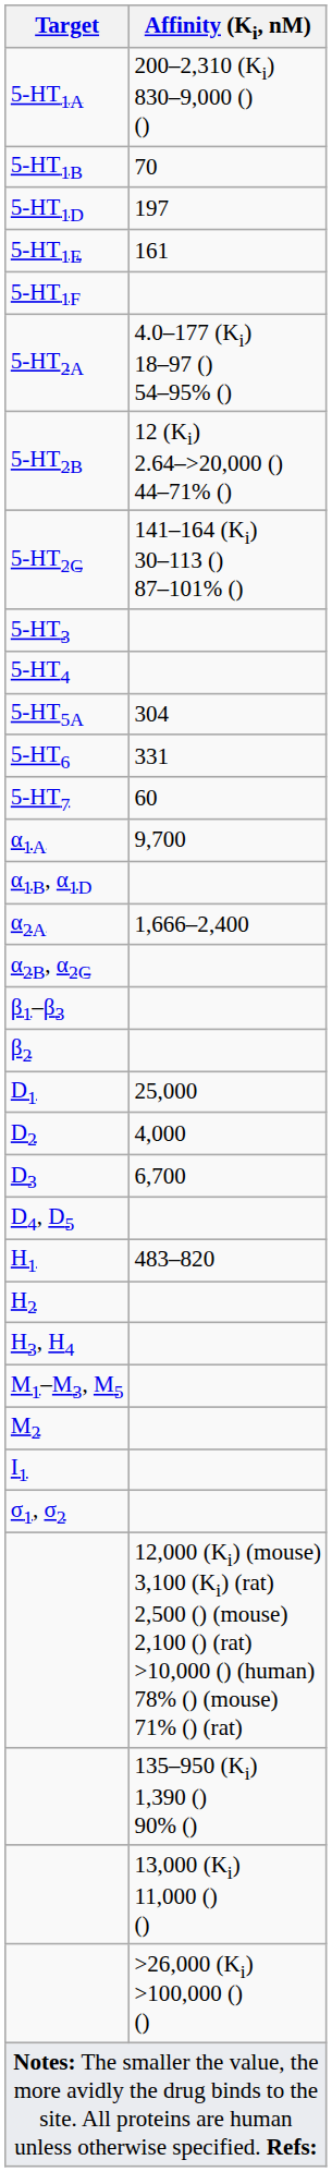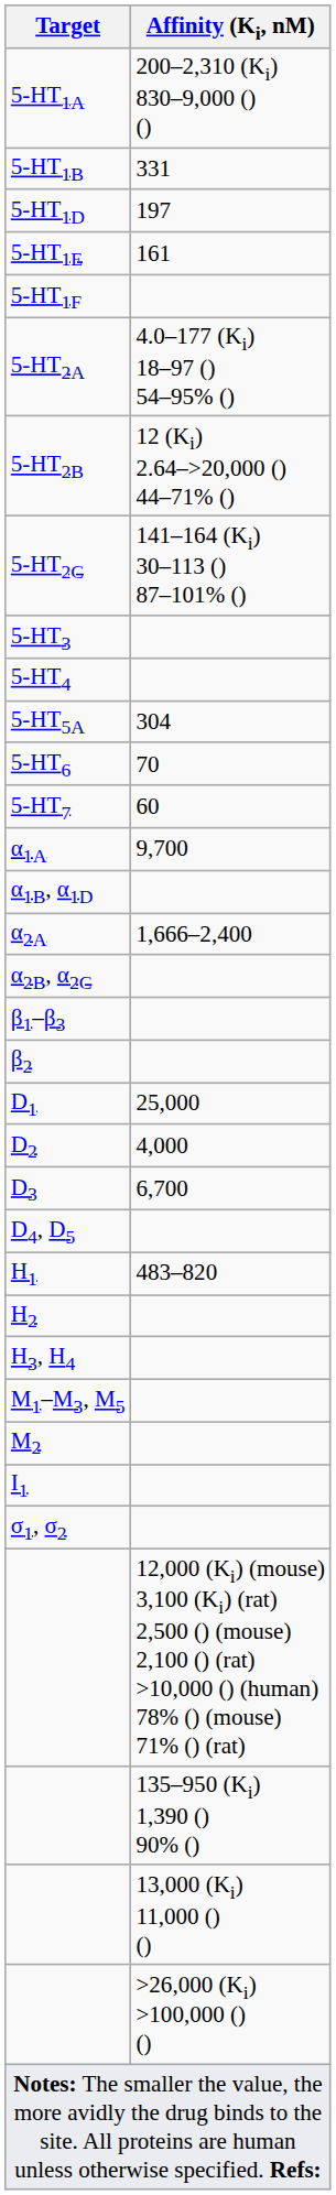row 3 | Affinity (Ki, nM): 70 -> 331
row 13 | Affinity (Ki, nM): 331 -> 70
